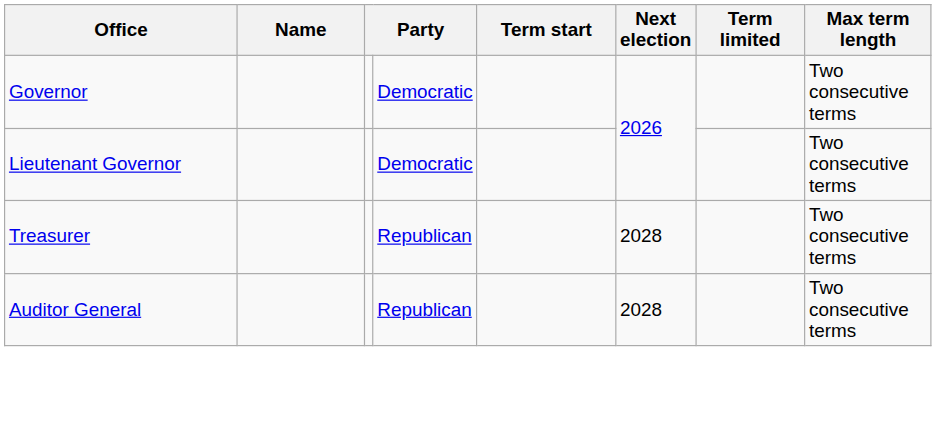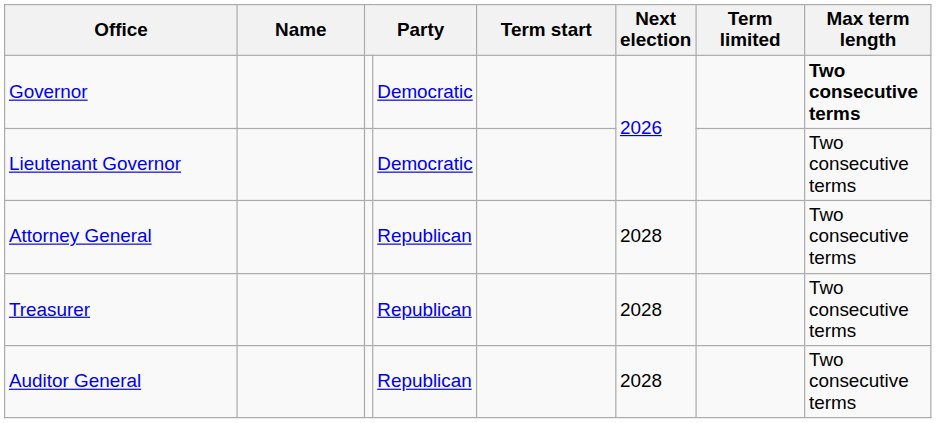Governor | Max term length: normal -> bold
+ row: Attorney General | Republican | 2028 | Two consecutive terms
